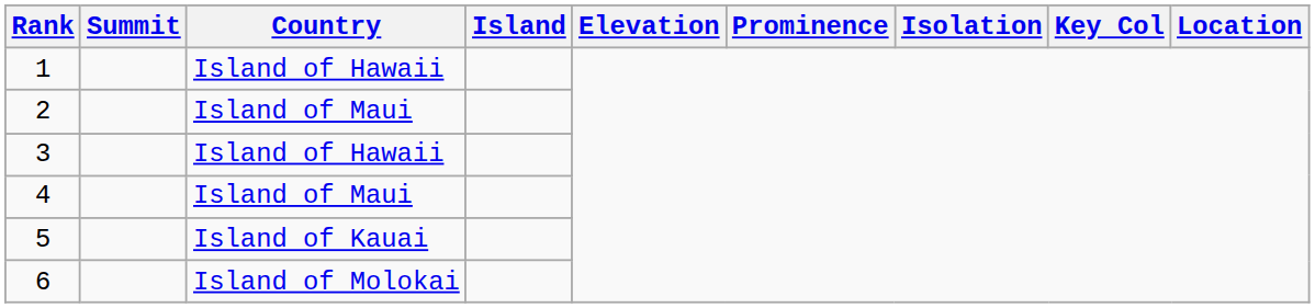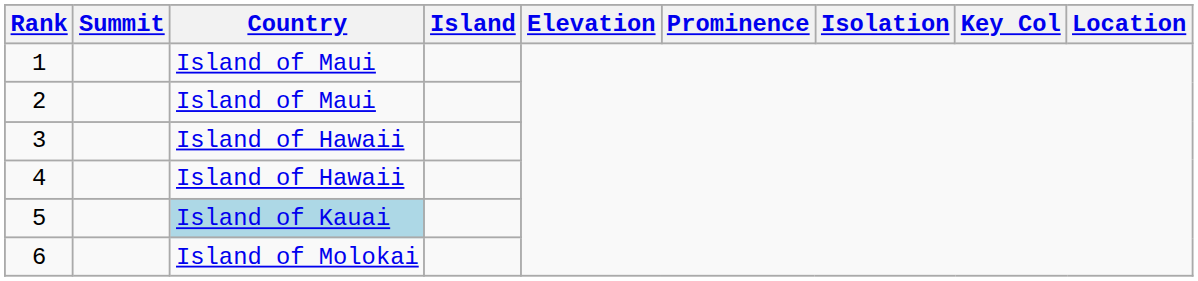1 | Country: Island of Hawaii -> Island of Maui
4 | Country: Island of Maui -> Island of Hawaii
5 | Country: no background -> lightblue background
